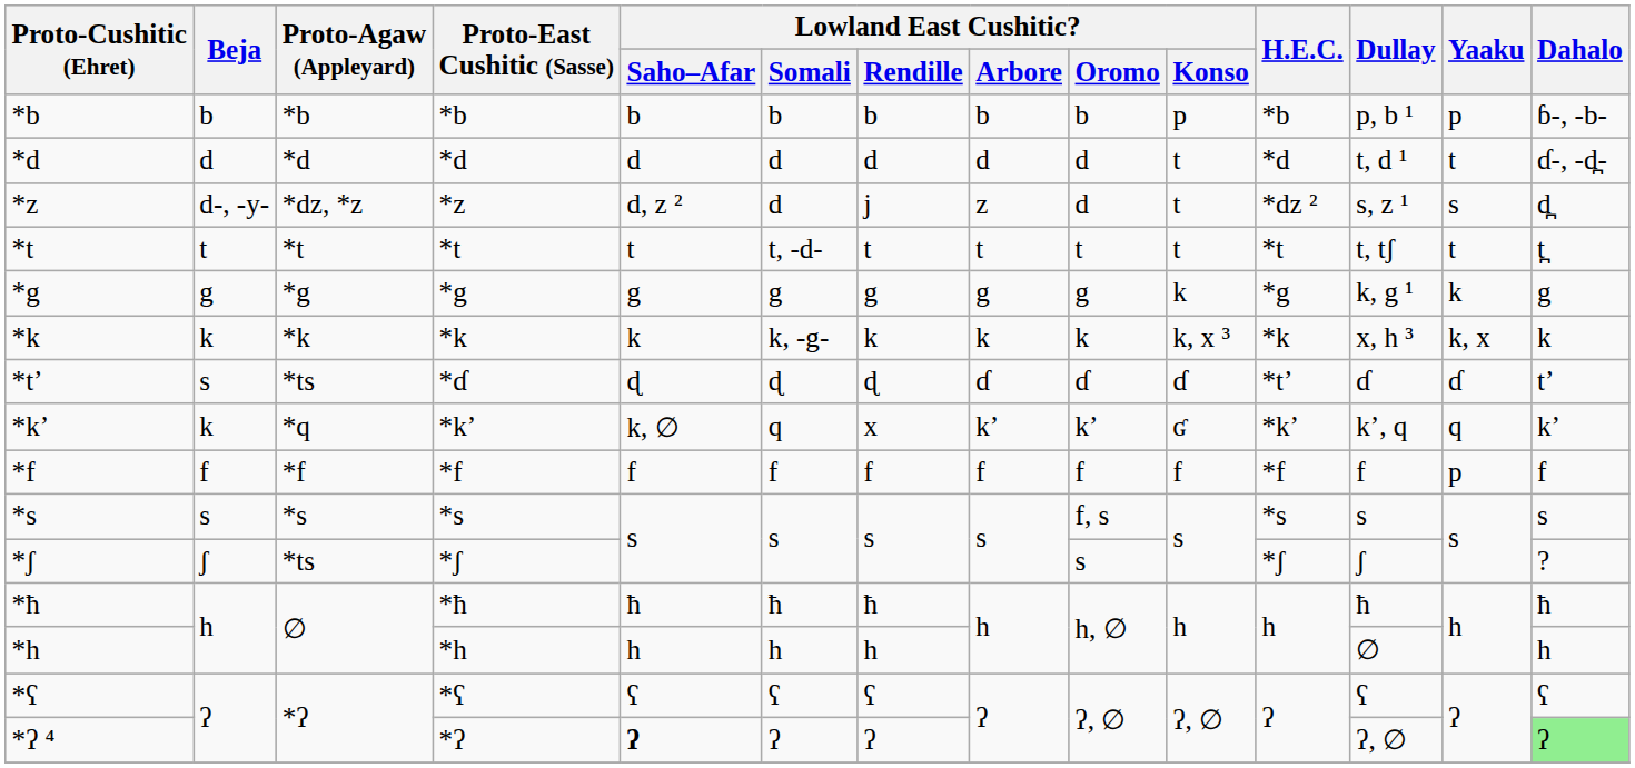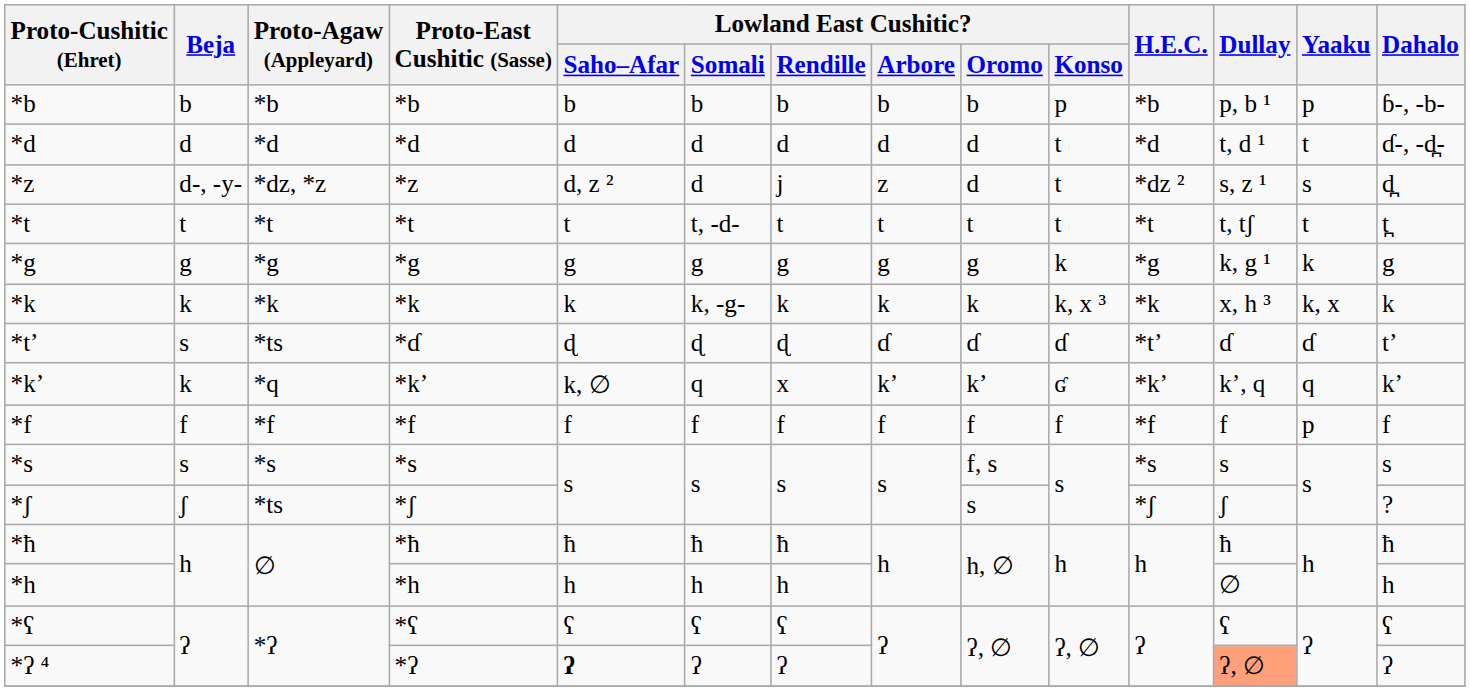*ʔ ⁴ | Dullay: no background -> lightsalmon background
*ʔ ⁴ | Dahalo: lightgreen background -> no background
